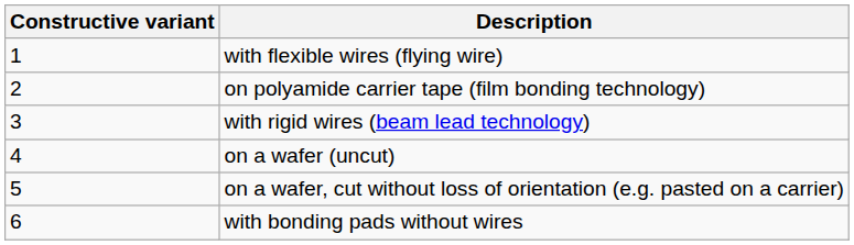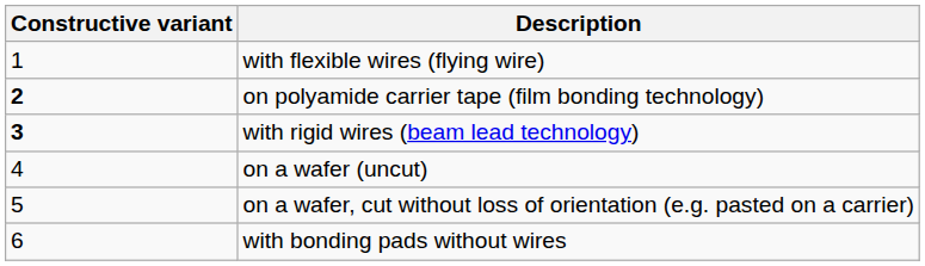on polyamide carrier tape (film bonding technology) | Constructive variant: normal -> bold
with rigid wires (beam lead technology) | Constructive variant: normal -> bold
